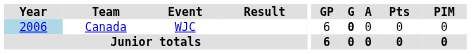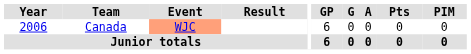Canada | Year: lightblue background -> no background
Canada | Event: no background -> lightsalmon background
Canada | G: bold -> normal
